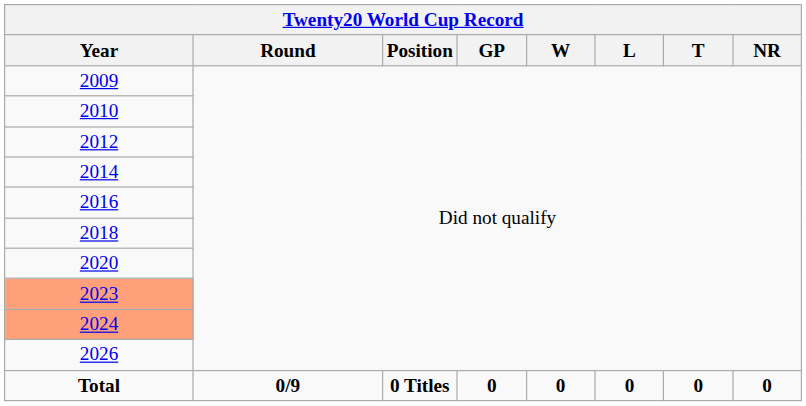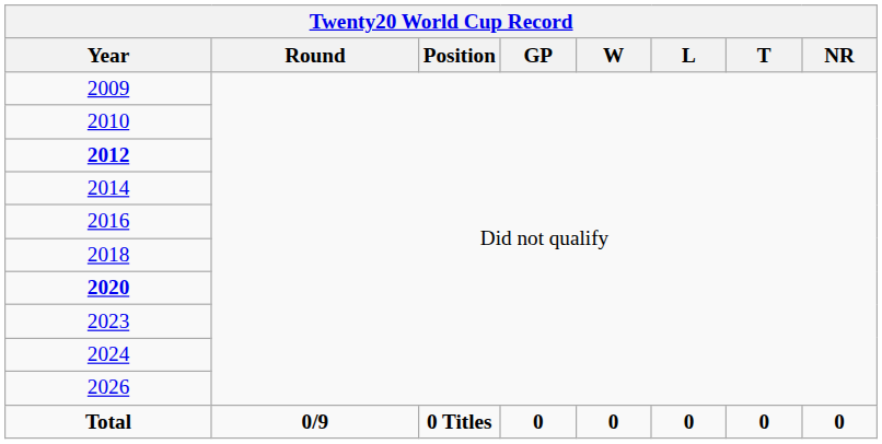2012 | Year: normal -> bold
2020 | Year: normal -> bold
2023 | Year: lightsalmon background -> no background
2024 | Year: lightsalmon background -> no background
